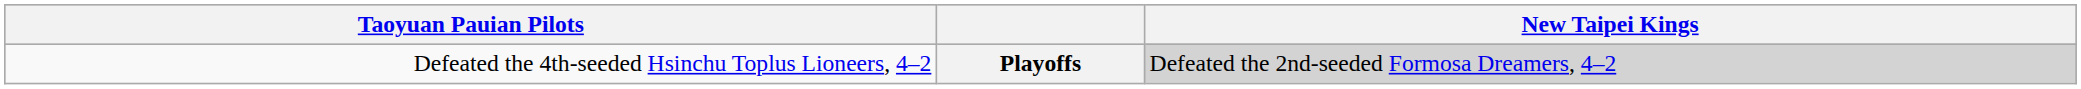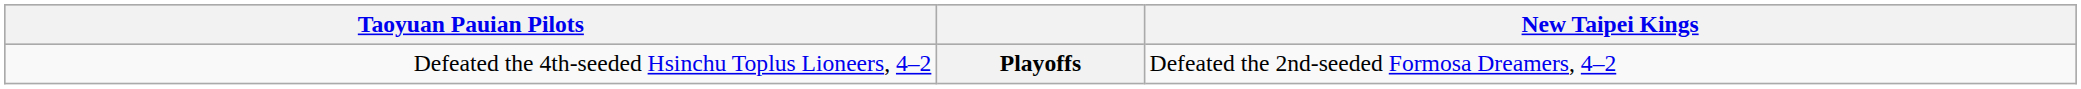Playoffs | New Taipei Kings: lightgrey background -> no background
